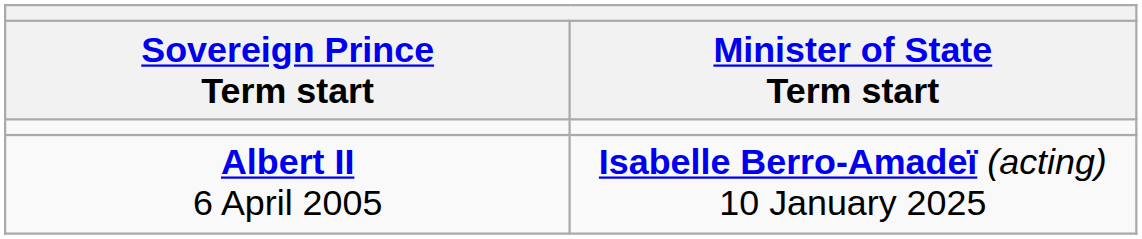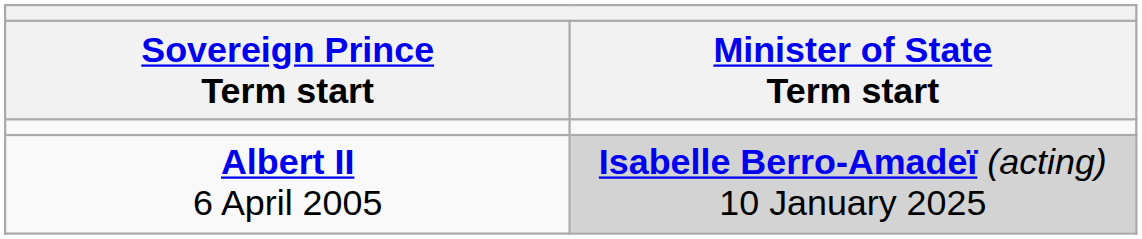Albert II 6 April 2005 | Minister of State Term start: no background -> lightgrey background
